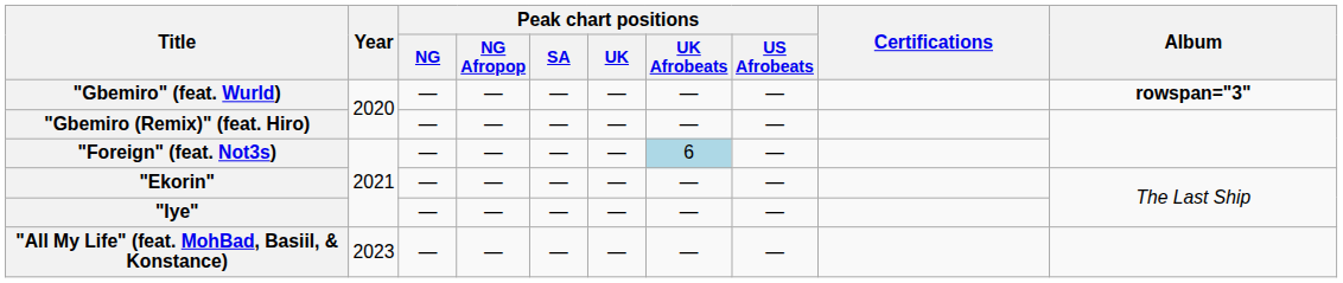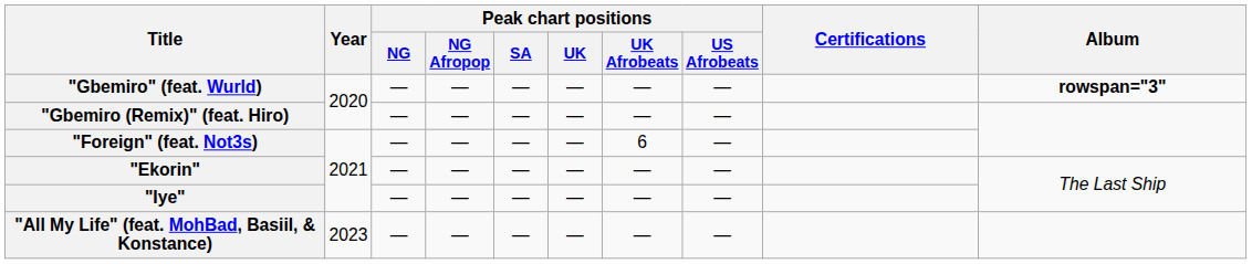"Foreign" (feat. Not3s) | Peak chart positions / UK Afrobeats: lightblue background -> no background
